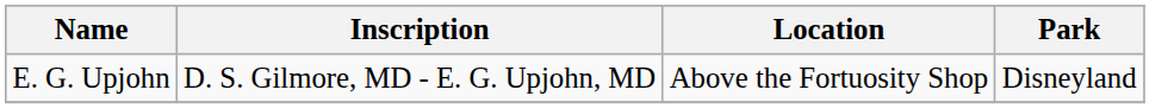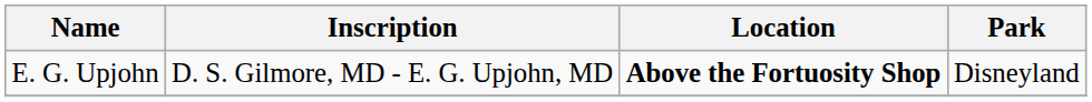E. G. Upjohn | Location: normal -> bold
